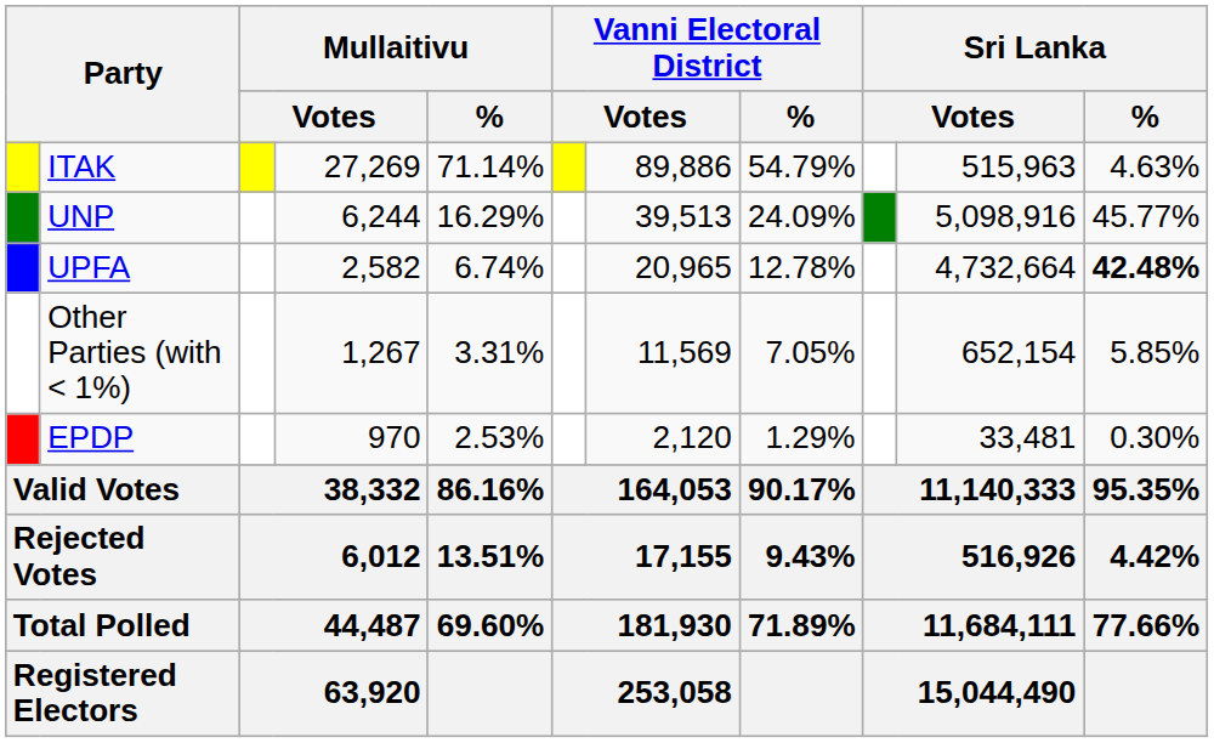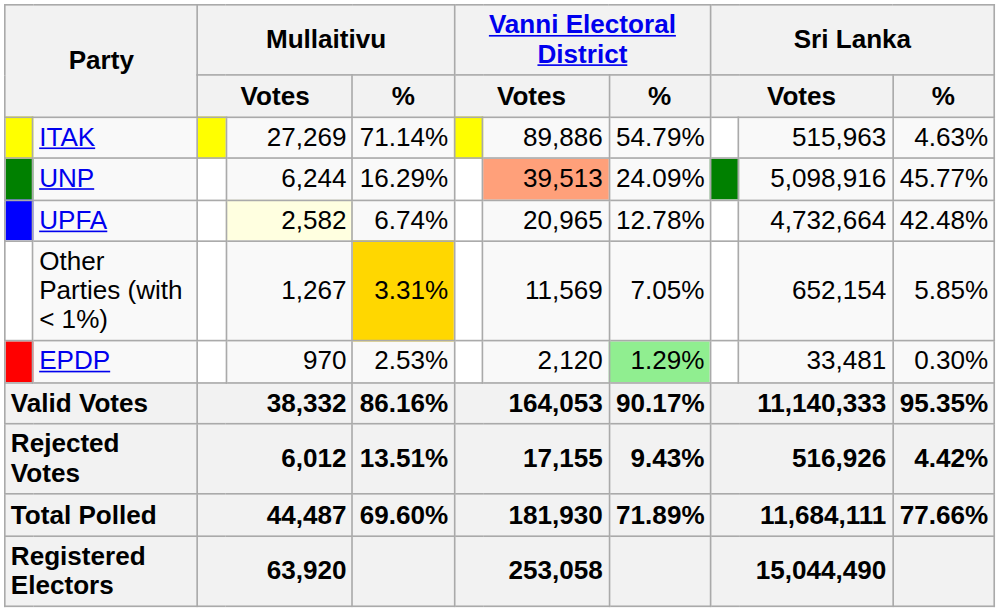UNP | column 7: no background -> lightsalmon background
UPFA | column 4: no background -> lightyellow background
UPFA | Sri Lanka / %: bold -> normal
Other Parties (with < 1%) | Mullaitivu / %: no background -> gold background
EPDP | Vanni Electoral District / %: no background -> lightgreen background
